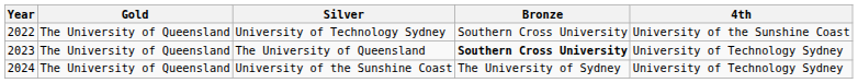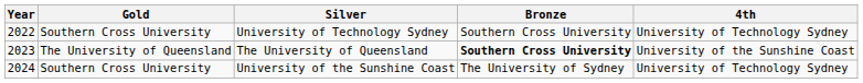row 2 | Gold: The University of Queensland -> Southern Cross University
row 2 | 4th: University of the Sunshine Coast -> University of Technology Sydney
row 3 | 4th: University of Technology Sydney -> University of the Sunshine Coast
row 4 | Gold: The University of Queensland -> Southern Cross University
